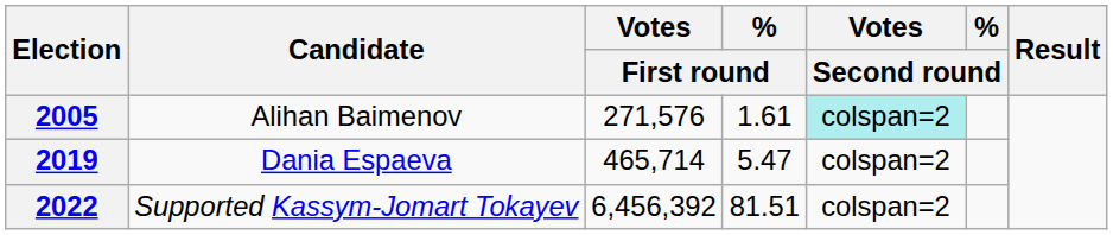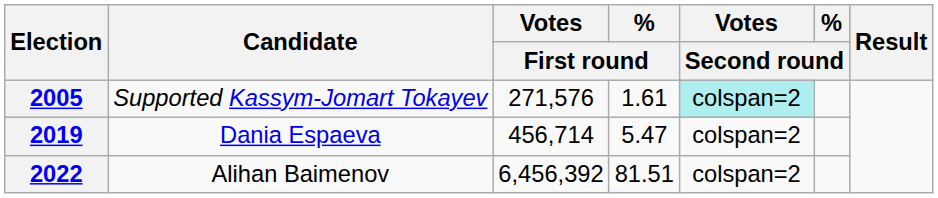2005 | Candidate: Alihan Baimenov -> Supported Kassym-Jomart Tokayev
2019 | Votes / First round: 465,714 -> 456,714
2022 | Candidate: Supported Kassym-Jomart Tokayev -> Alihan Baimenov
